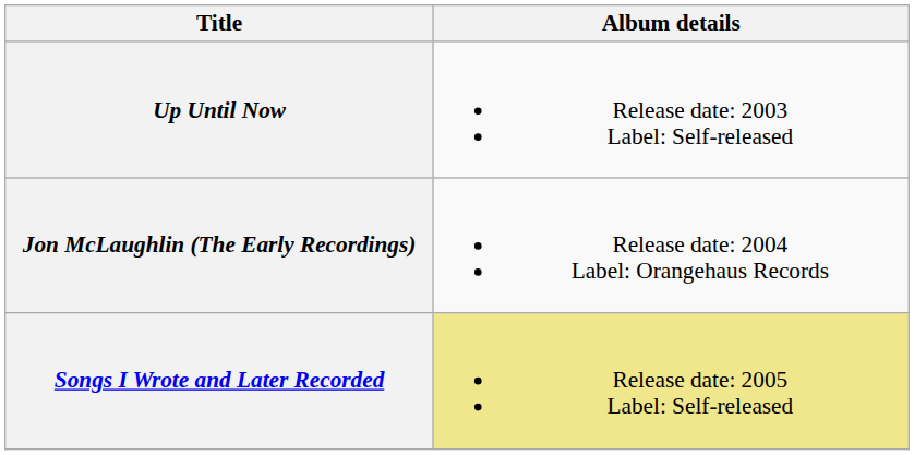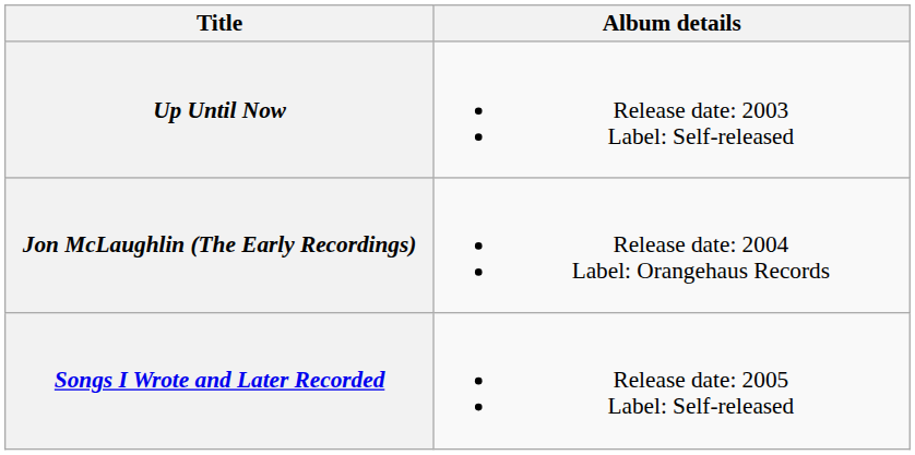Songs I Wrote and Later Recorded | Album details: khaki background -> no background
